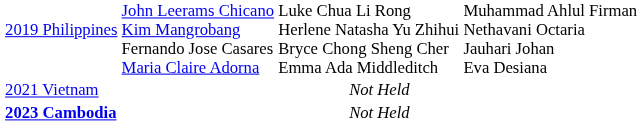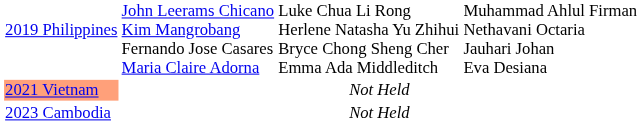2021 Vietnam | column 1: no background -> lightsalmon background
2023 Cambodia | column 1: bold -> normal
